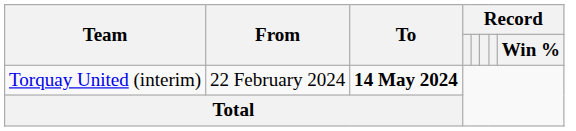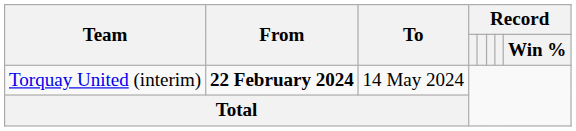Torquay United (interim) | From: normal -> bold
Torquay United (interim) | To: bold -> normal
